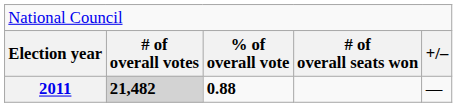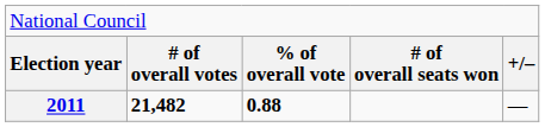2011 | column 2: lightgrey background -> no background
